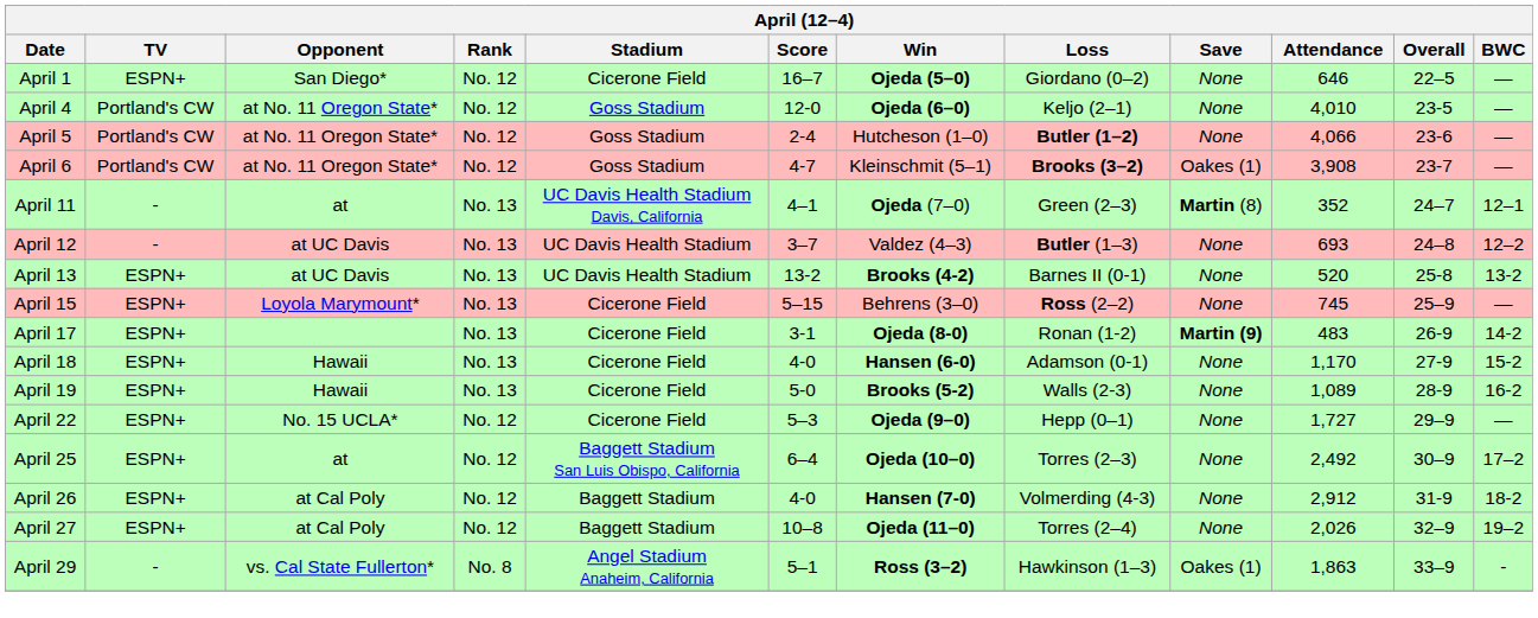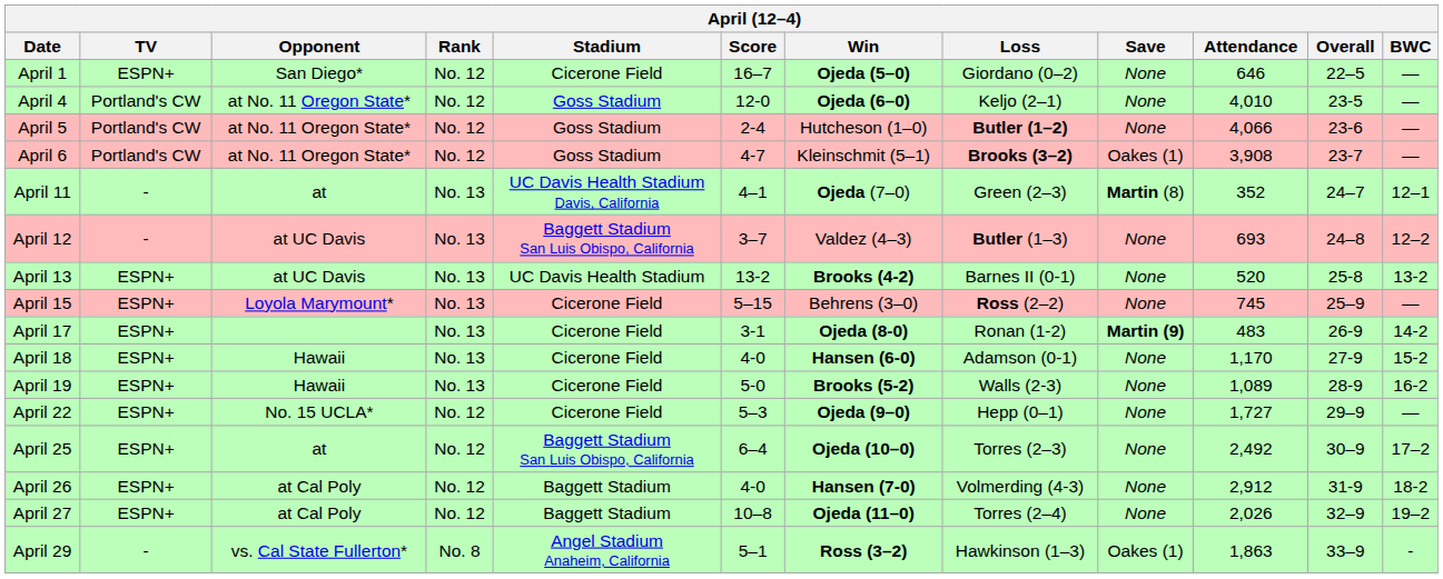April 12 | Stadium: UC Davis Health Stadium -> Baggett Stadium San Luis Obispo, California
